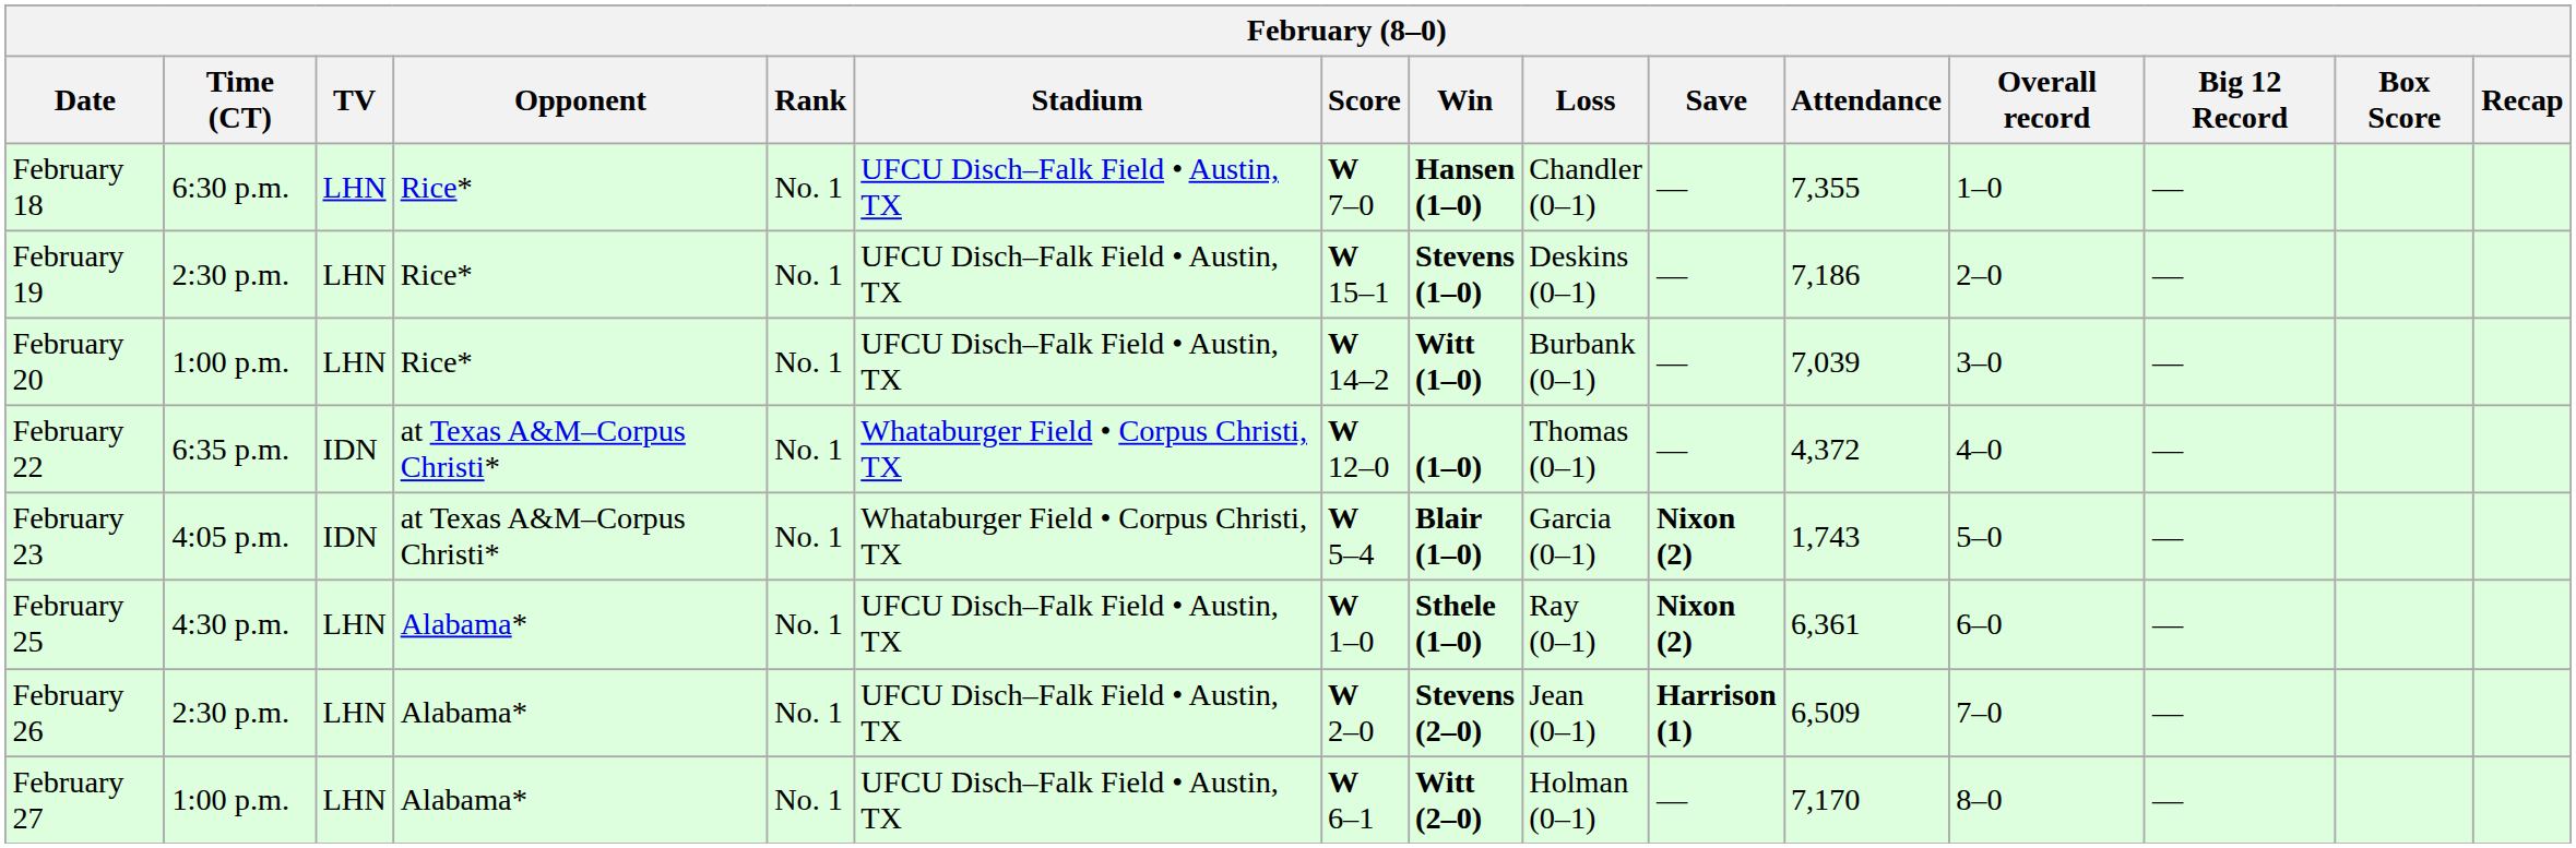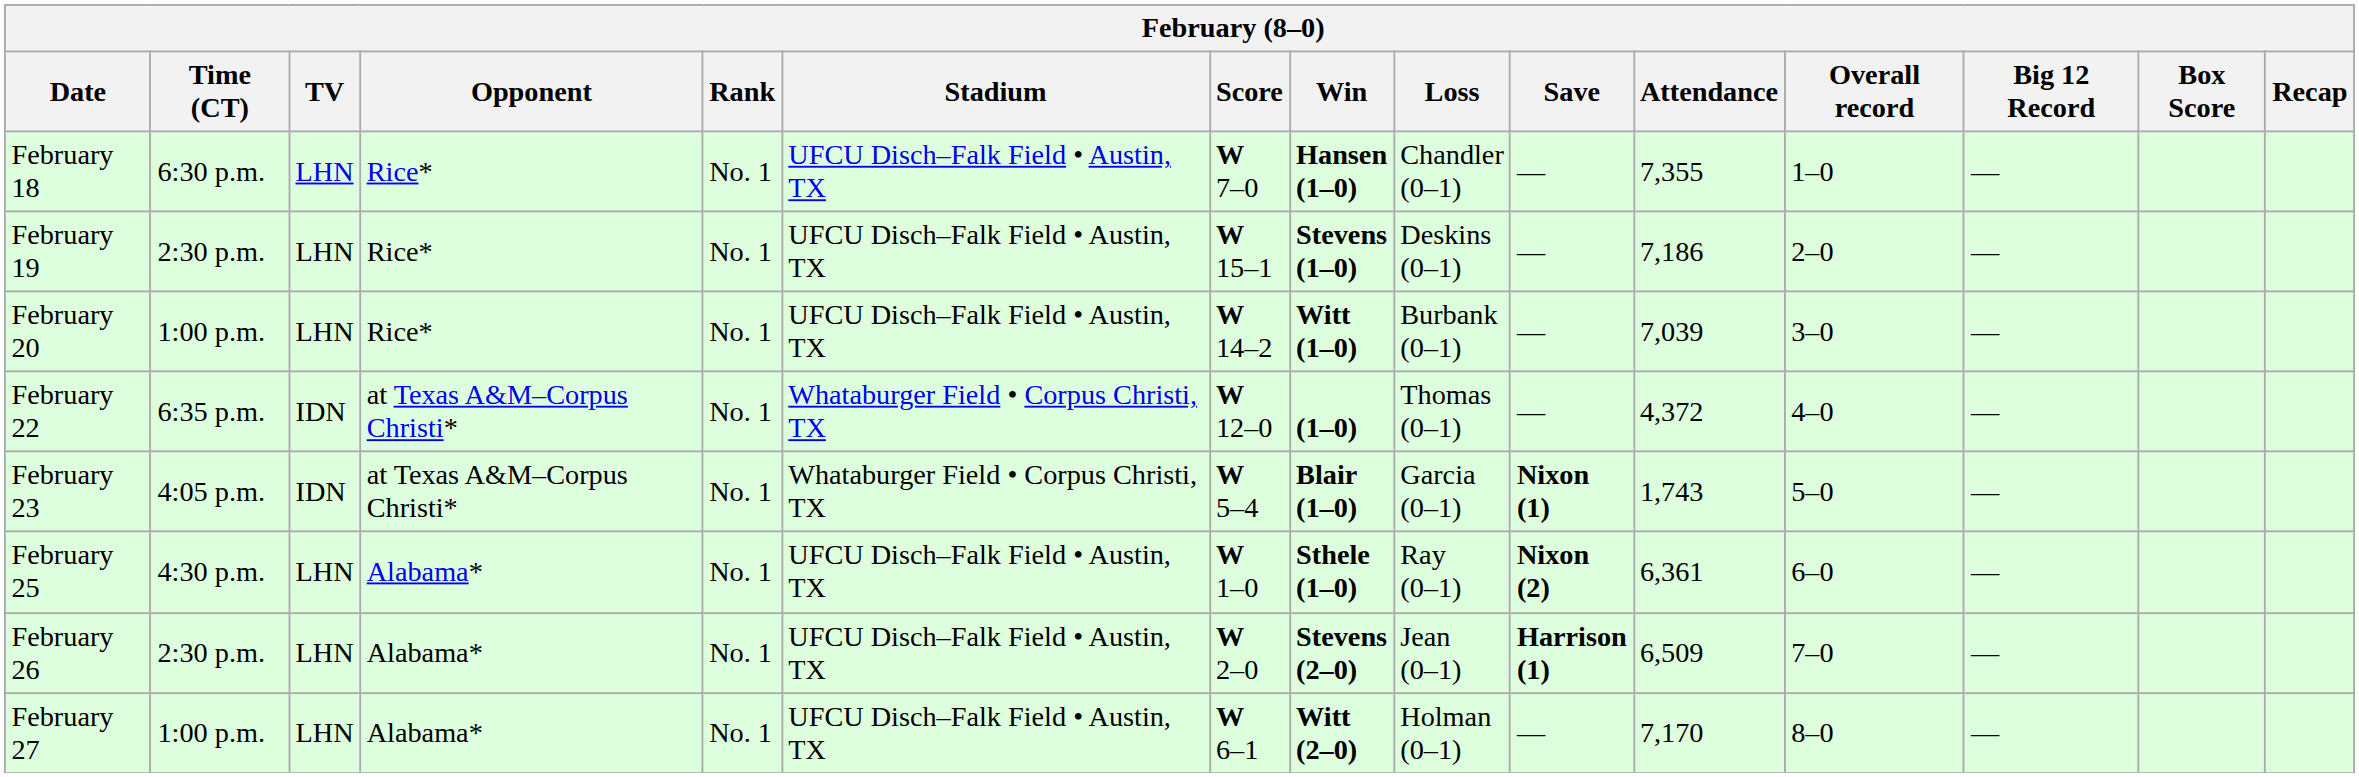February 23 | Save: Nixon (2) -> Nixon (1)
